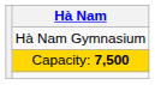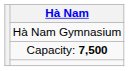Capacity: 7,500 | Hà Nam: gold background -> no background
